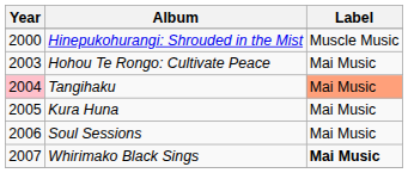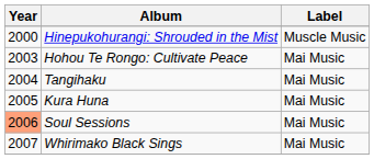Tangihaku | Year: pink background -> no background
Tangihaku | Label: lightsalmon background -> no background
Soul Sessions | Year: no background -> lightsalmon background
Whirimako Black Sings | Label: bold -> normal
